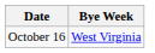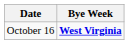October 16 | Bye Week: normal -> bold
